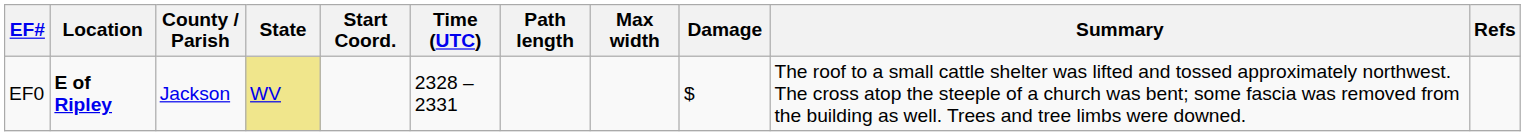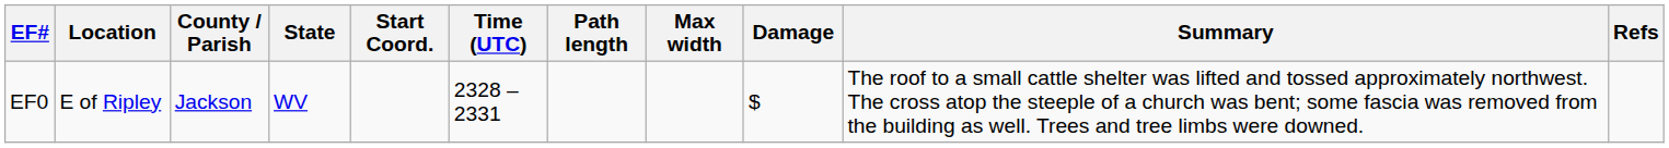EF0 | Location: bold -> normal
EF0 | State: khaki background -> no background
